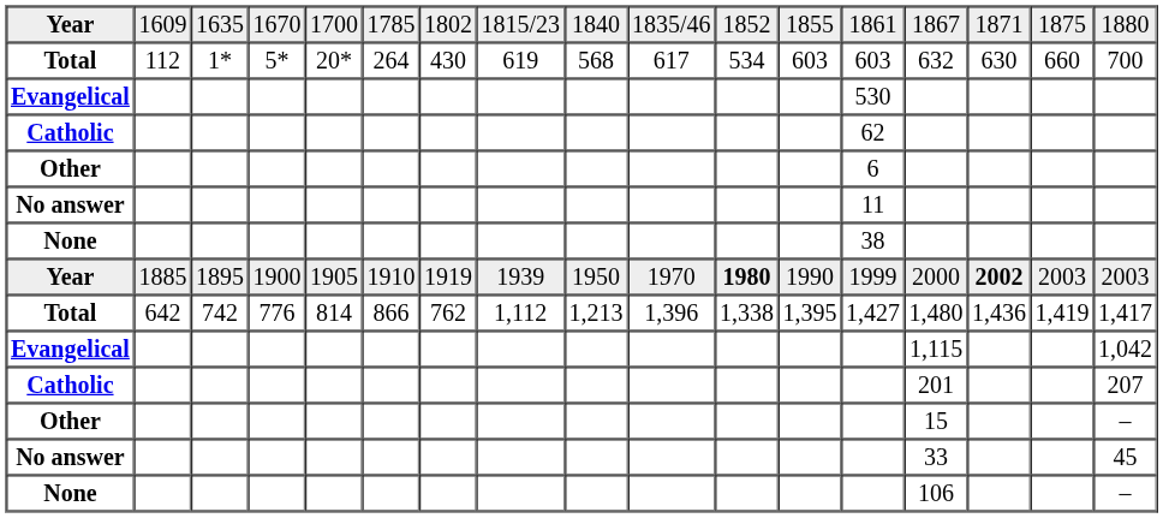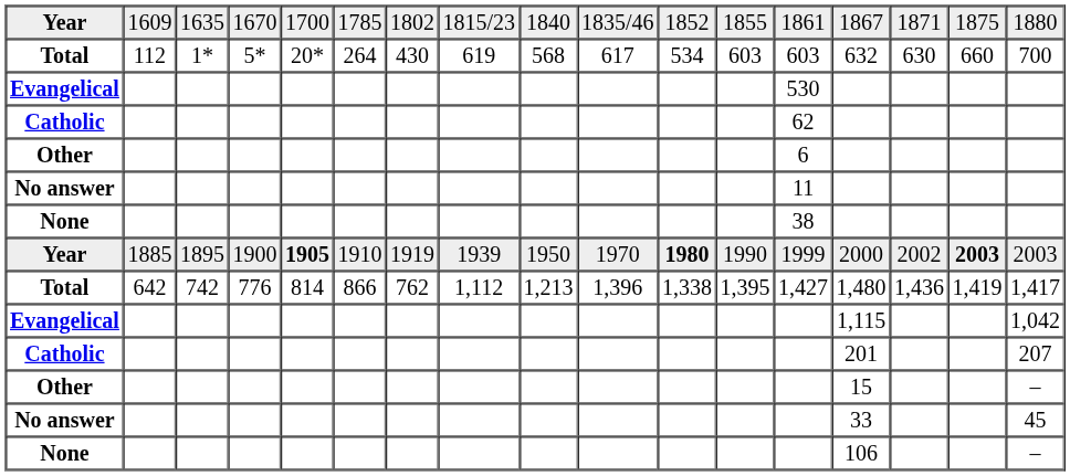Year / 1885 | column 5: normal -> bold
Year / 1885 | column 15: bold -> normal
Year / 1885 | column 16: normal -> bold
